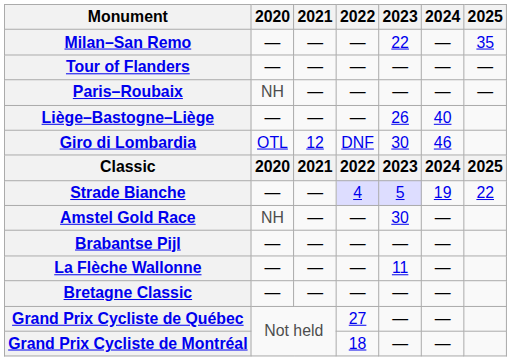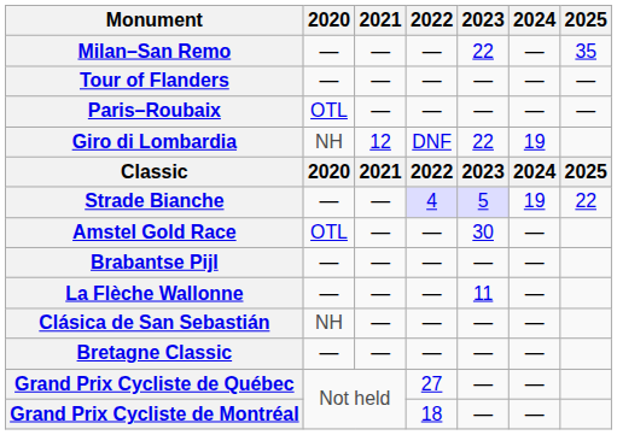Paris–Roubaix | 2020: NH -> OTL
- row: Liège–Bastogne–Liège | — | — | — | 26 | 40
Giro di Lombardia | 2020: OTL -> NH
Giro di Lombardia | 2023: 30 -> 22
Giro di Lombardia | 2024: 46 -> 19
Amstel Gold Race | 2020: NH -> OTL
+ row: Clásica de San Sebastián | NH | — | — | — | —
